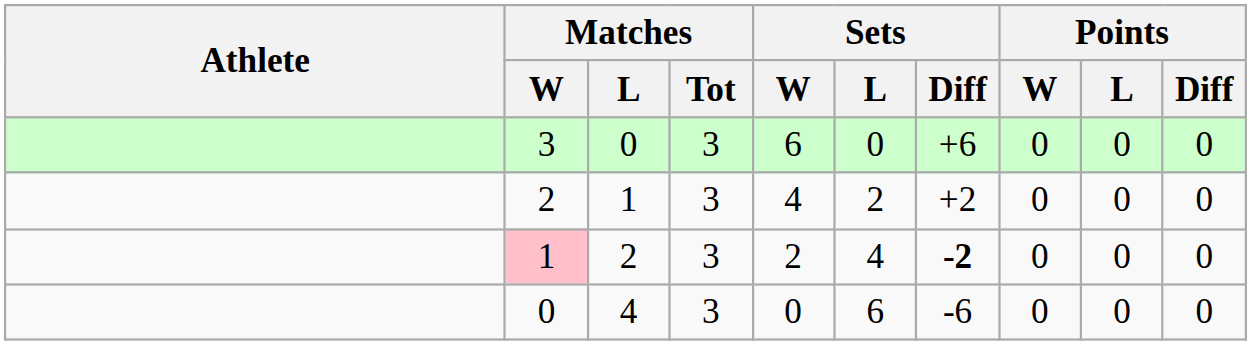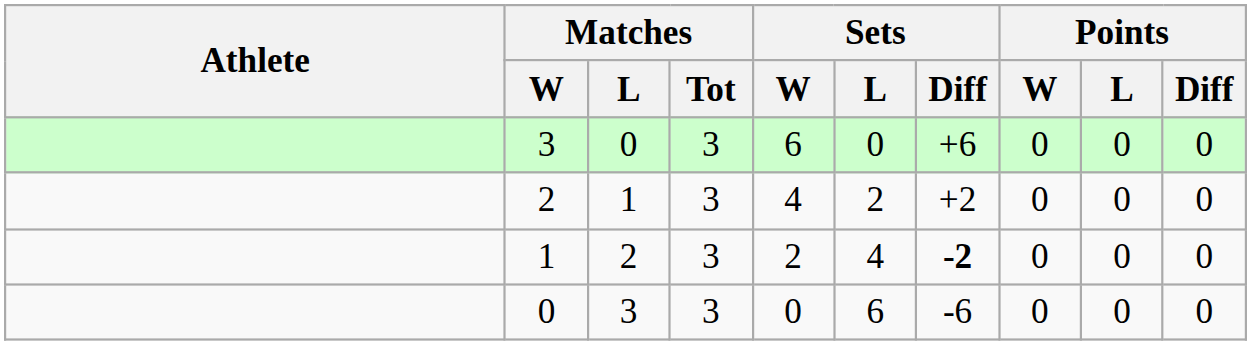row 5 | Matches / W: pink background -> no background
row 6 | Matches / L: 4 -> 3
